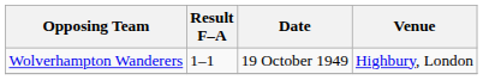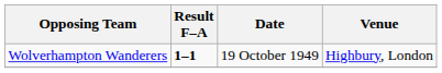Wolverhampton Wanderers | Result F–A: normal -> bold
